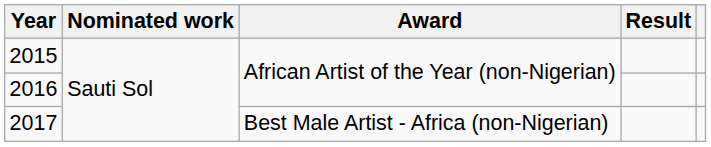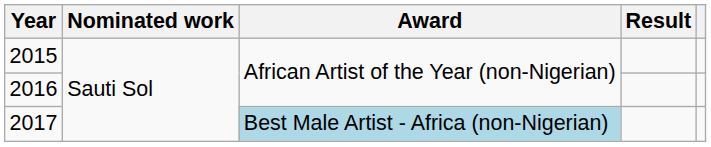2017 | Award: no background -> lightblue background
